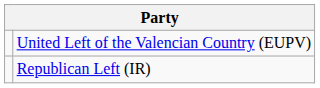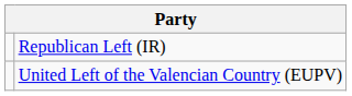rows swapped: United Left of the Valencian Country (EUPV) <-> Republican Left (IR)
